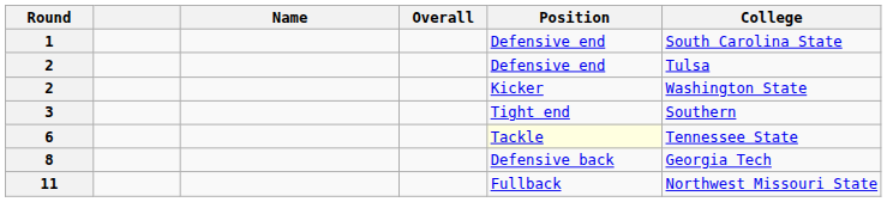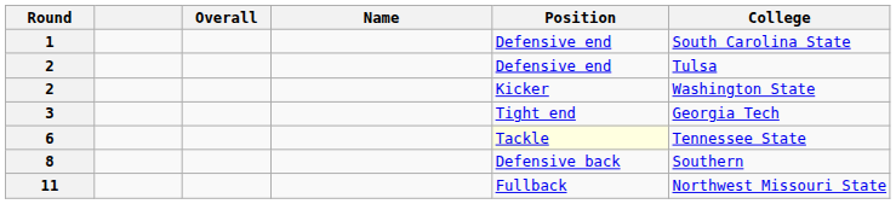columns swapped: Overall <-> Name
3 | College: Southern -> Georgia Tech
8 | College: Georgia Tech -> Southern
